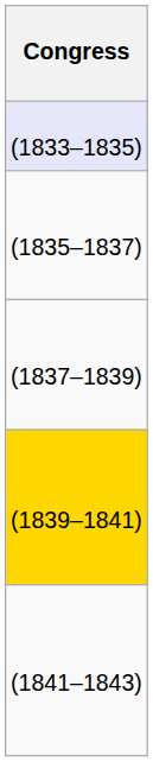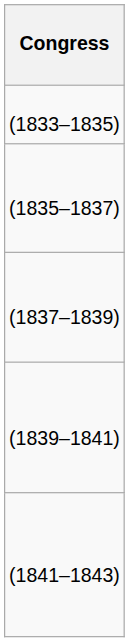row 2 | column 1: lavender background -> no background
row 5 | column 1: gold background -> no background
